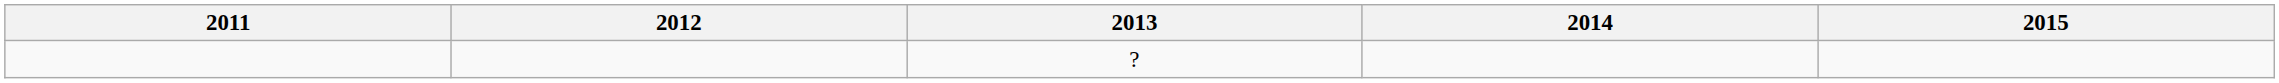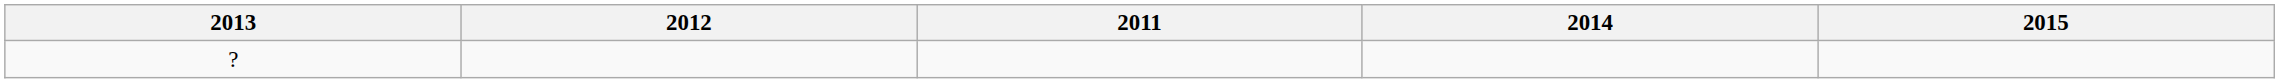columns swapped: 2011 <-> 2013
